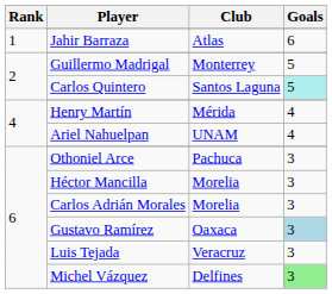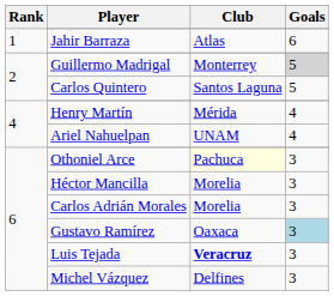Guillermo Madrigal | Goals: no background -> lightgrey background
Carlos Quintero | Goals: paleturquoise background -> no background
Othoniel Arce | Club: no background -> lightyellow background
Luis Tejada | Club: normal -> bold
Michel Vázquez | Goals: lightgreen background -> no background
